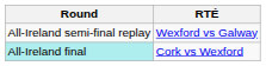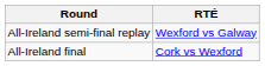row 3 | Round: paleturquoise background -> no background
